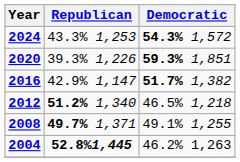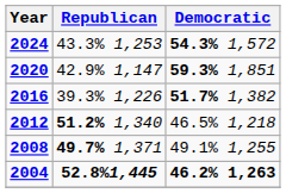2020 | Republican: 39.3% 1,226 -> 42.9% 1,147
2016 | Republican: 42.9% 1,147 -> 39.3% 1,226
2004 | Democratic: normal -> bold
